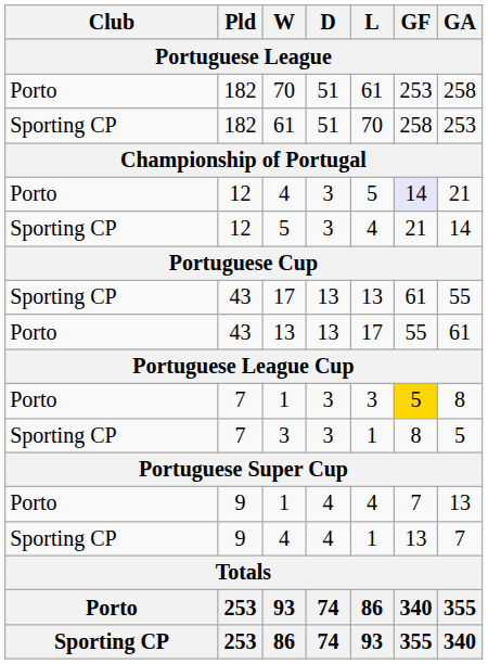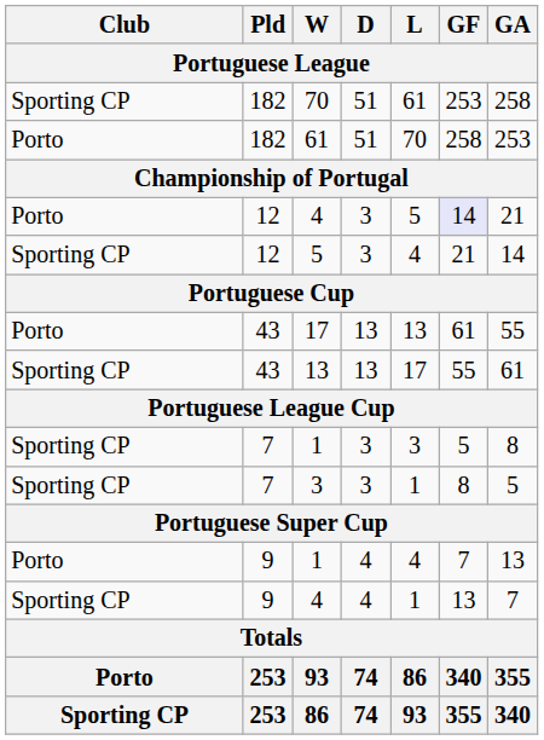row 3 | Club: Porto -> Sporting CP
row 4 | Club: Sporting CP -> Porto
row 9 | Club: Sporting CP -> Porto
row 10 | Club: Porto -> Sporting CP
row 12 | Club: Porto -> Sporting CP
row 12 | GF: gold background -> no background
